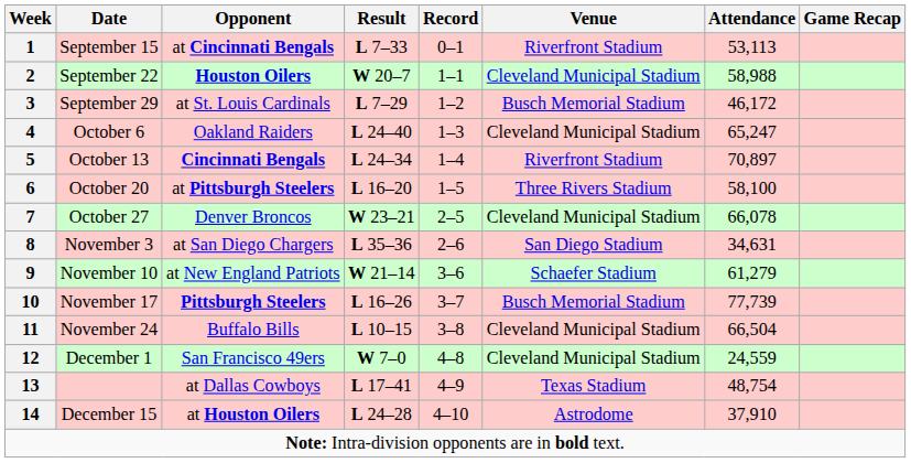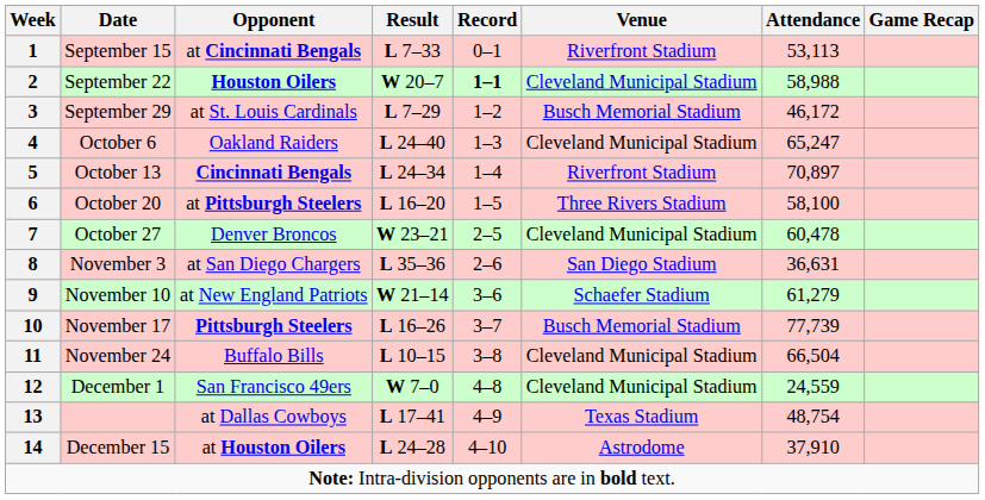2 | Record: normal -> bold
7 | Attendance: 66,078 -> 60,478
8 | Attendance: 34,631 -> 36,631
